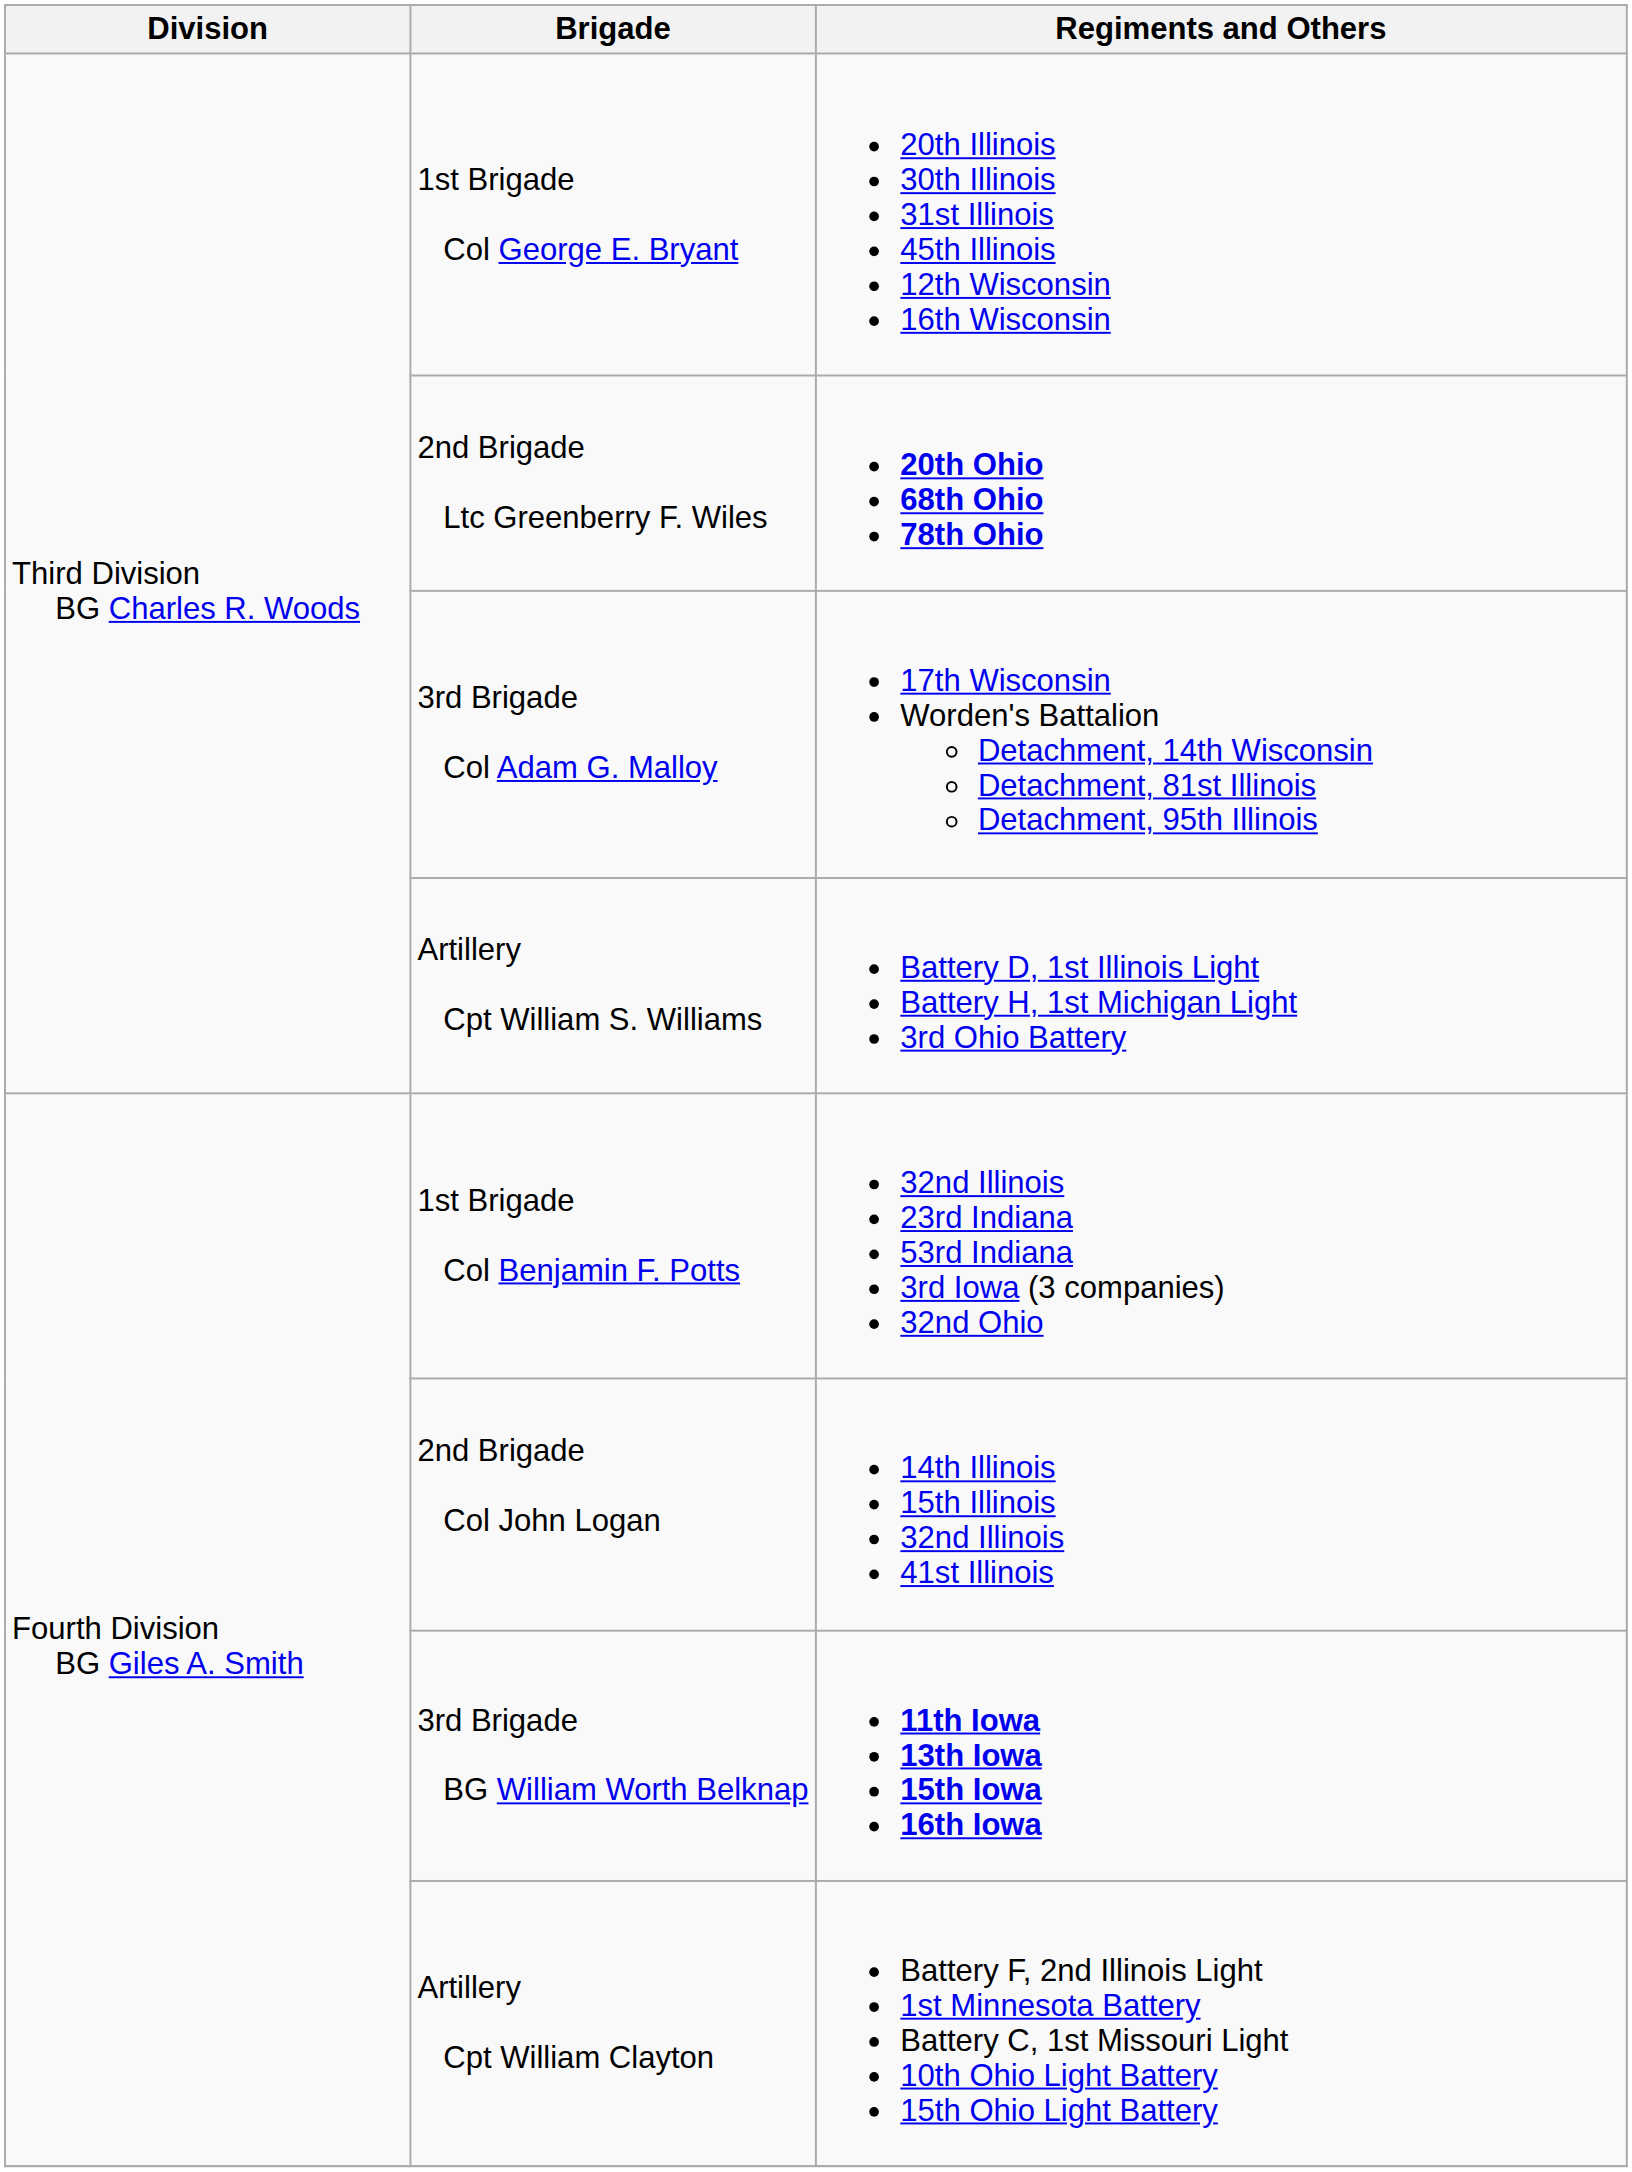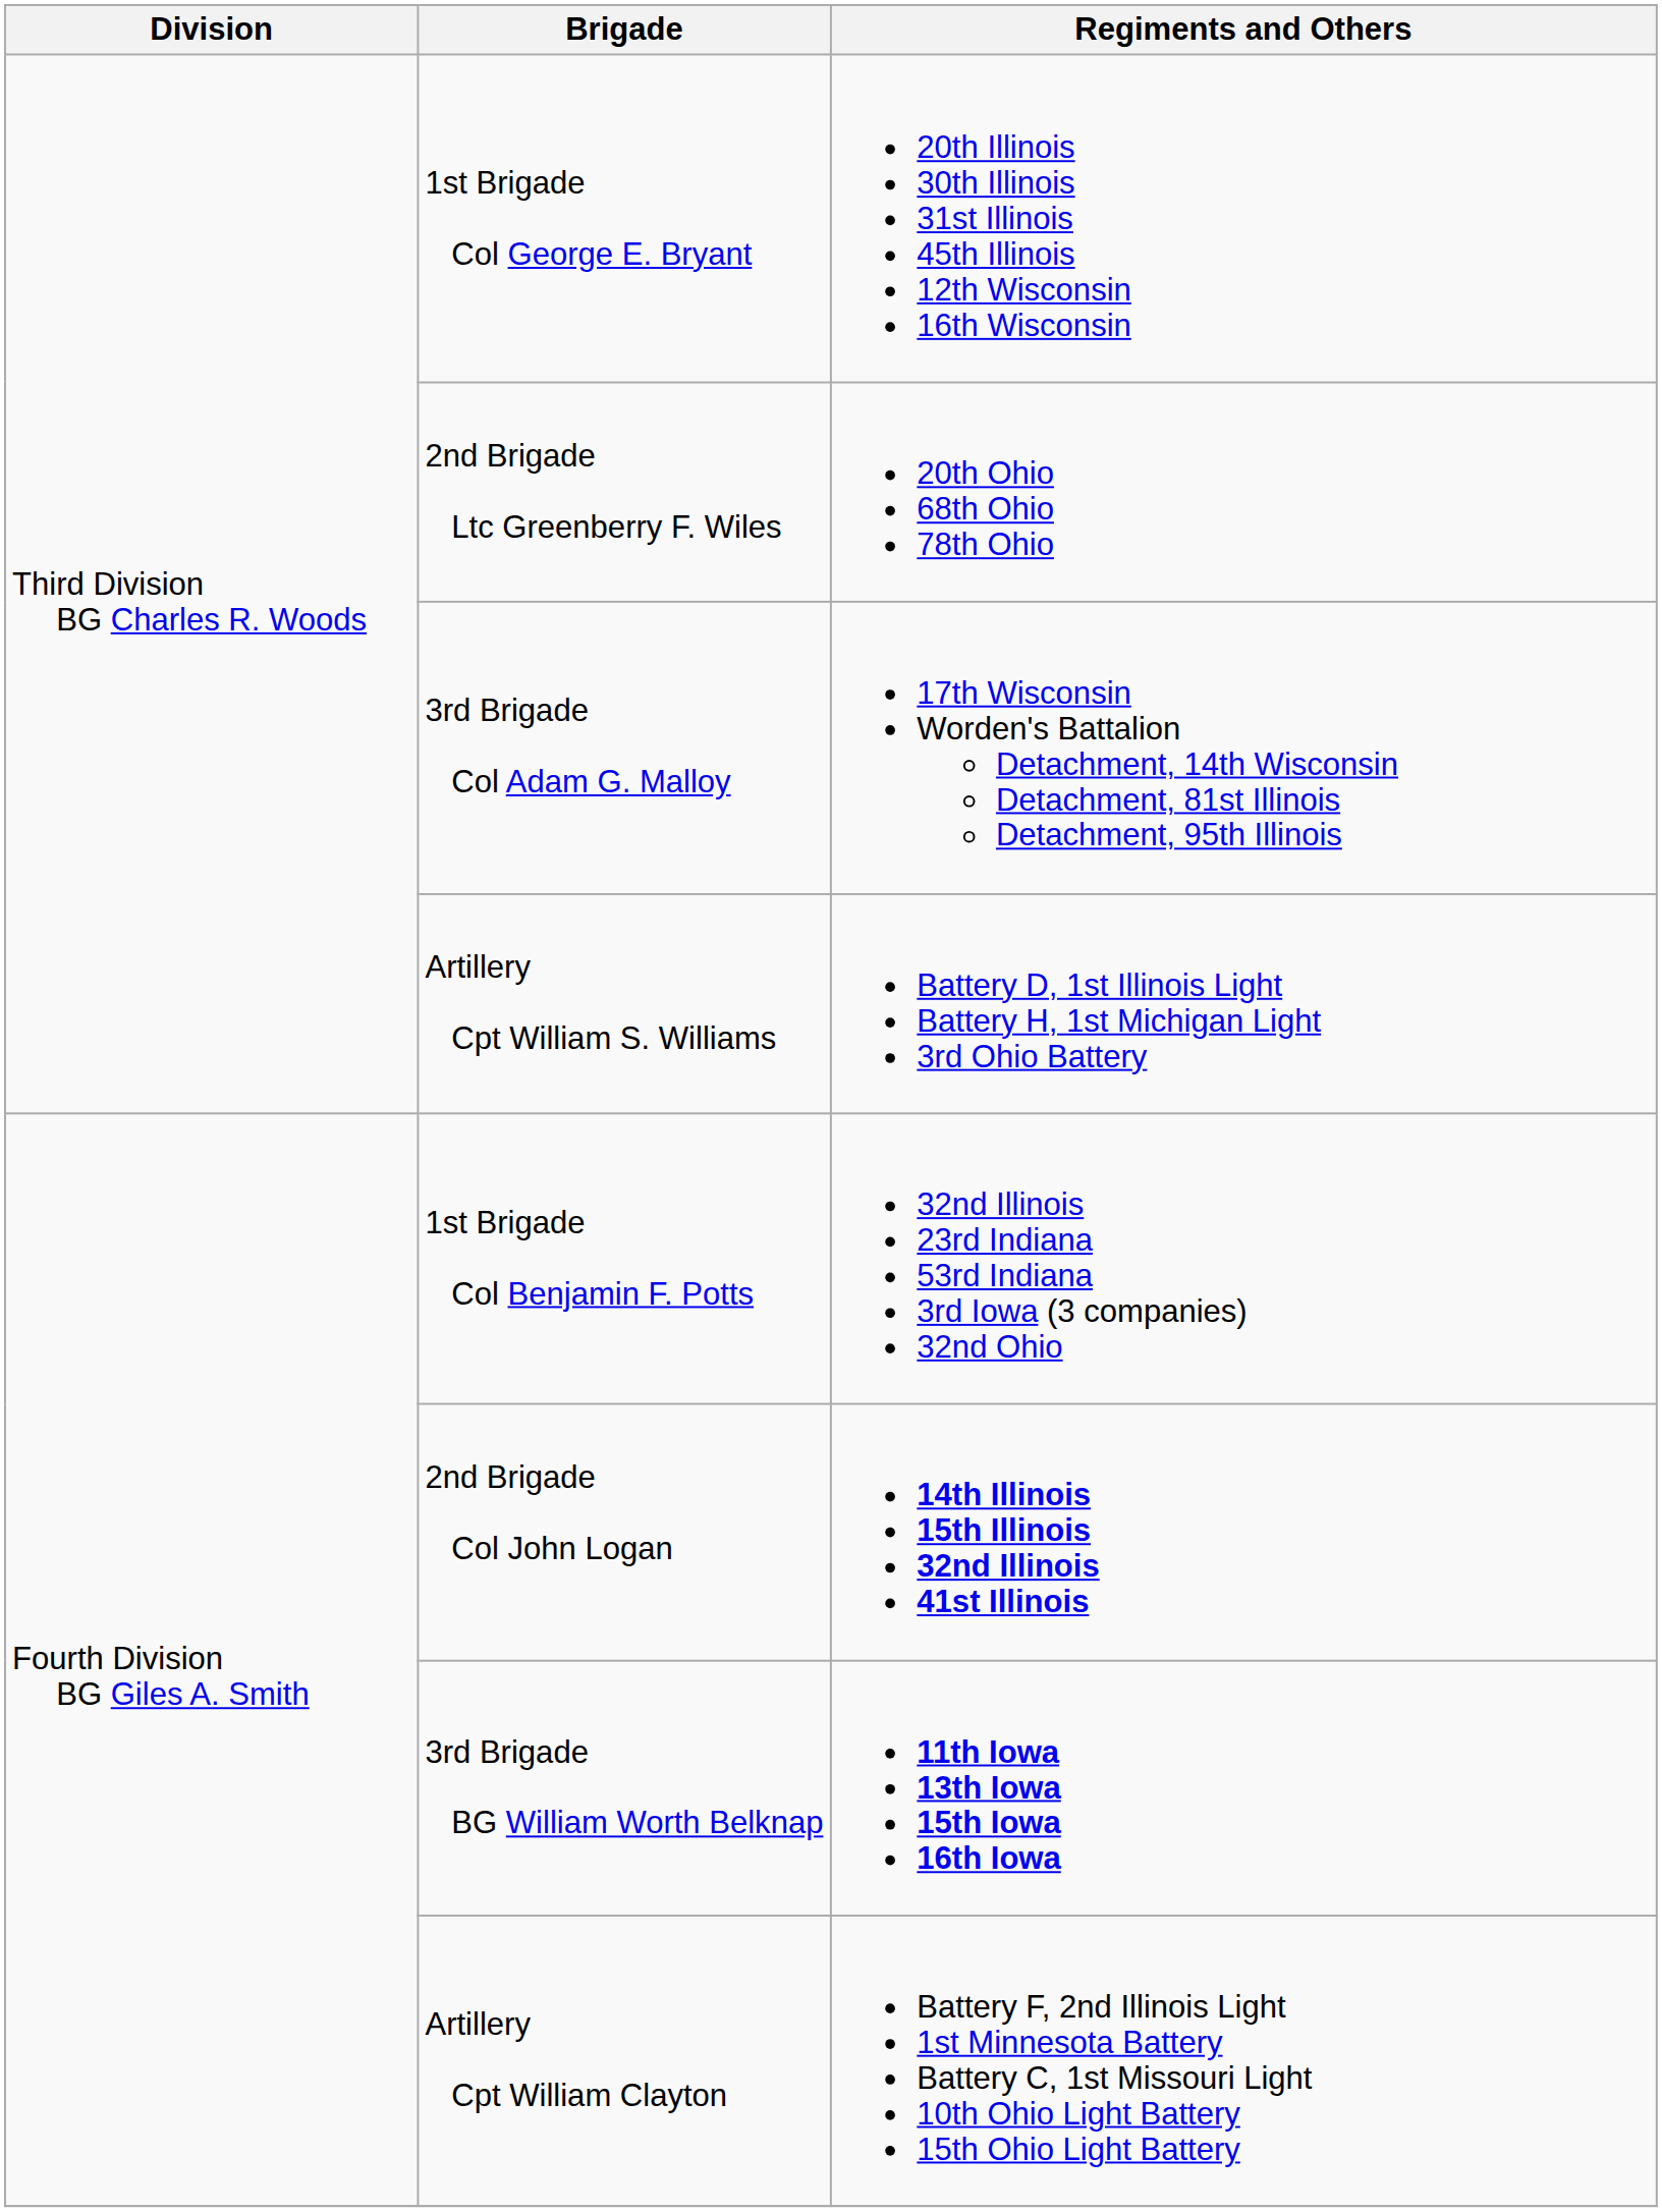2nd Brigade Ltc Greenberry F. Wiles | Regiments and Others: bold -> normal
2nd Brigade Col John Logan | Regiments and Others: normal -> bold
